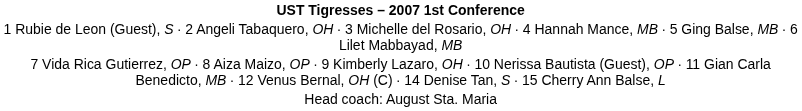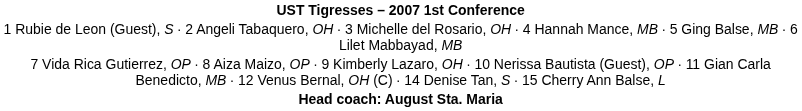row 4 | column 1: normal -> bold
